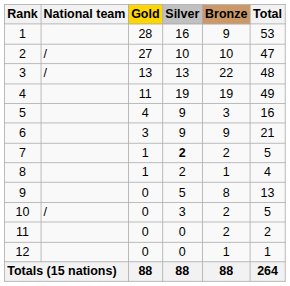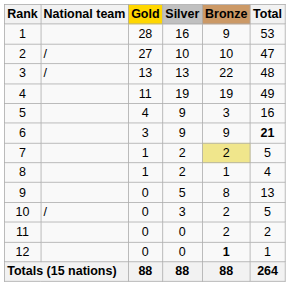6 | Total: normal -> bold
7 | Silver: bold -> normal
7 | Bronze: no background -> khaki background
12 | Bronze: normal -> bold
